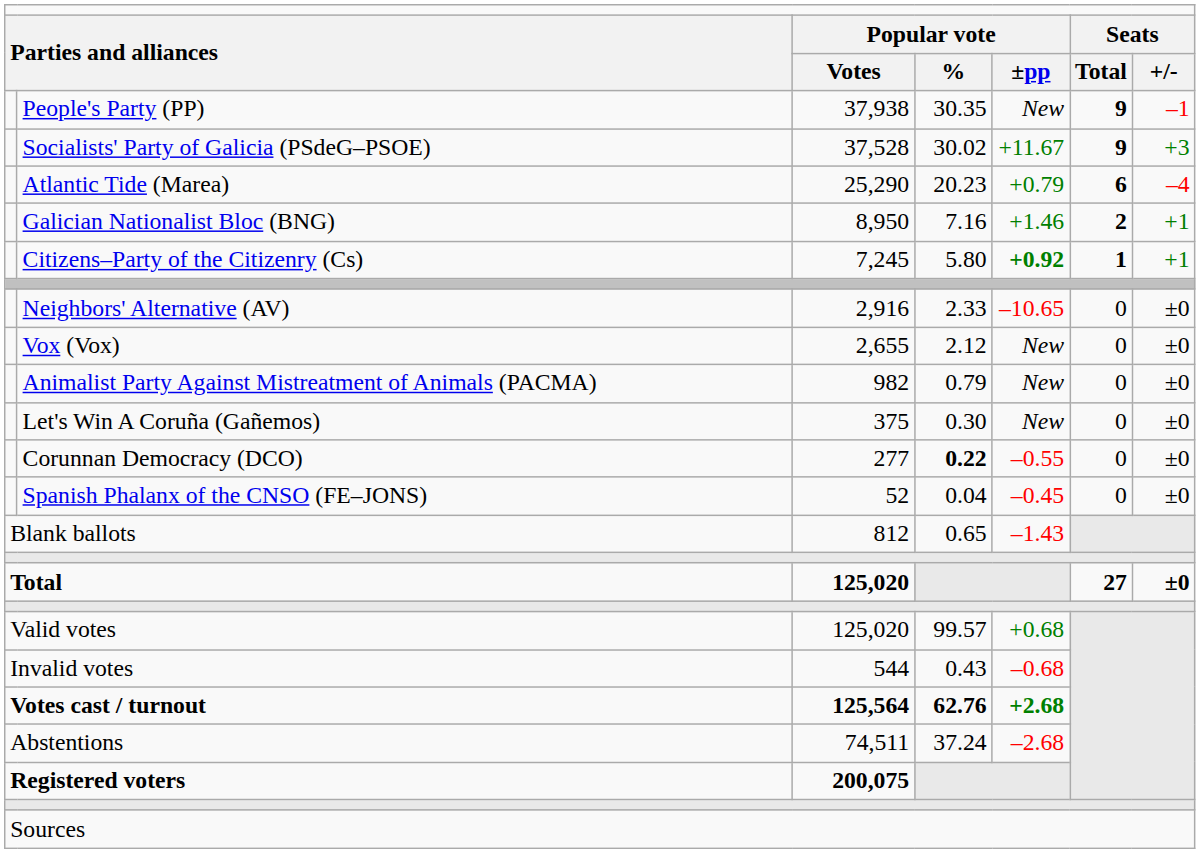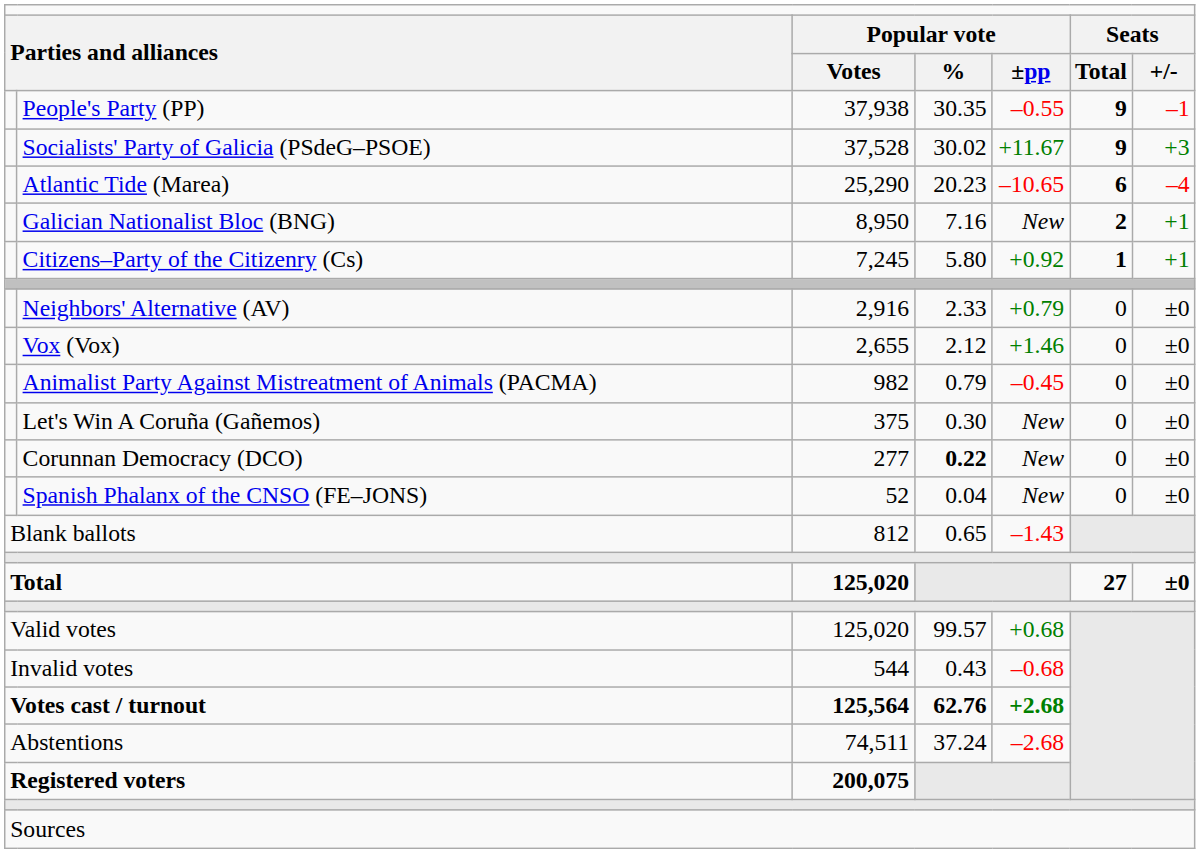People's Party (PP) | column 5: New -> –0.55
Atlantic Tide (Marea) | column 5: +0.79 -> –10.65
Galician Nationalist Bloc (BNG) | column 5: +1.46 -> New
Citizens–Party of the Citizenry (Cs) | column 5: bold -> normal
Neighbors' Alternative (AV) | column 5: –10.65 -> +0.79
Vox (Vox) | column 5: New -> +1.46
Animalist Party Against Mistreatment of Animals (PACMA) | column 5: New -> –0.45
Corunnan Democracy (DCO) | column 5: –0.55 -> New
Spanish Phalanx of the CNSO (FE–JONS) | column 5: –0.45 -> New
